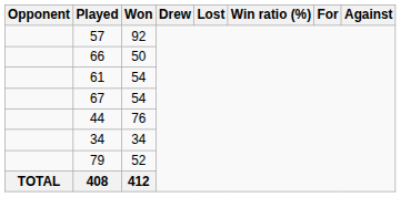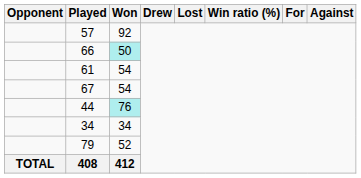66 | Won: no background -> paleturquoise background
44 | Won: no background -> paleturquoise background
